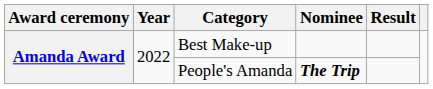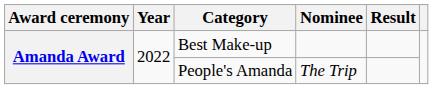People's Amanda | Nominee: bold -> normal
